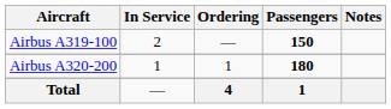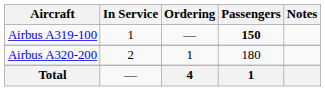Airbus A319-100 | In Service: 2 -> 1
Airbus A320-200 | In Service: 1 -> 2
Airbus A320-200 | Passengers: bold -> normal
